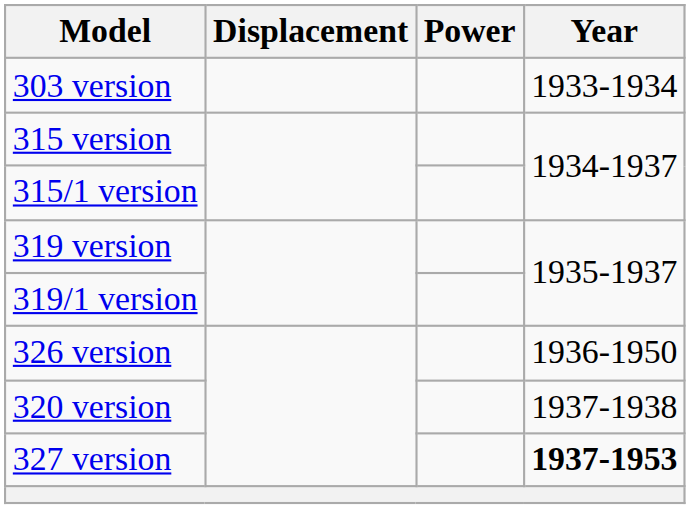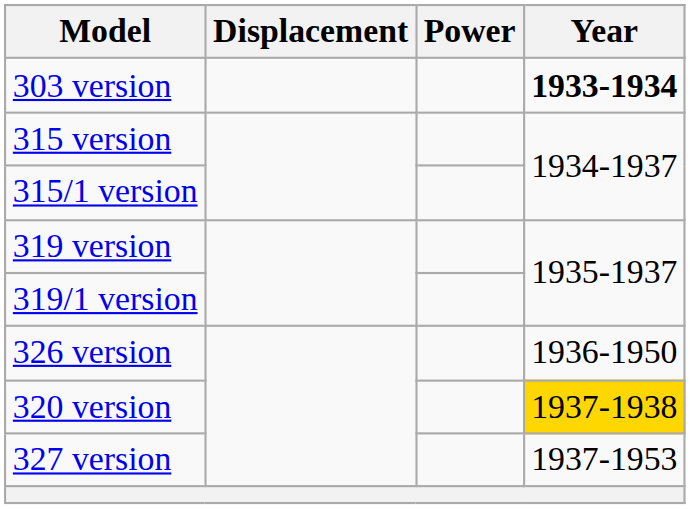303 version | Year: normal -> bold
320 version | Year: no background -> gold background
327 version | Year: bold -> normal
